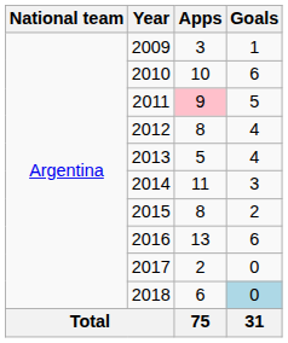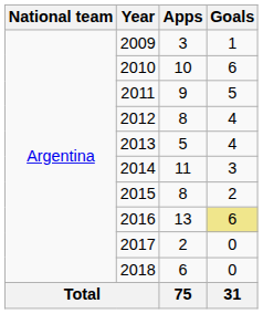2011 | Apps: pink background -> no background
2016 | Goals: no background -> khaki background
2018 | Goals: lightblue background -> no background
